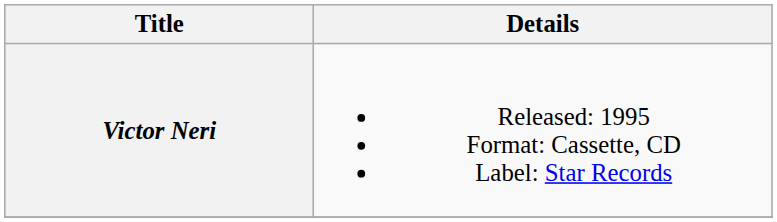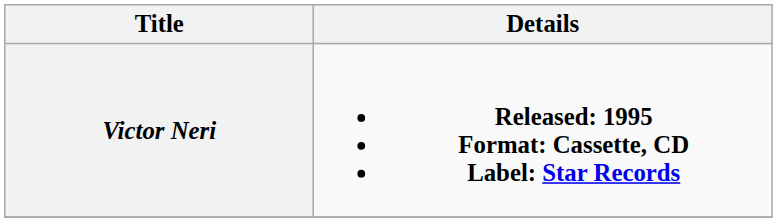Victor Neri | Details: normal -> bold
